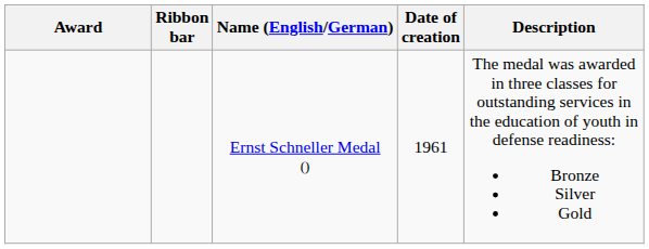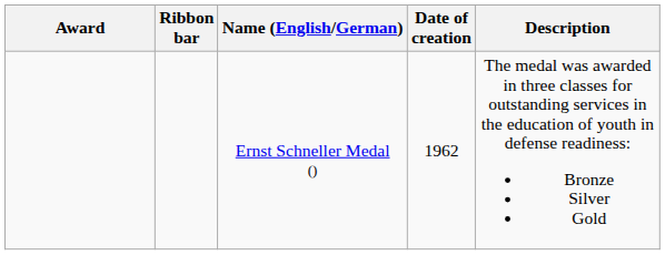Ernst Schneller Medal () | Date of creation: 1961 -> 1962
